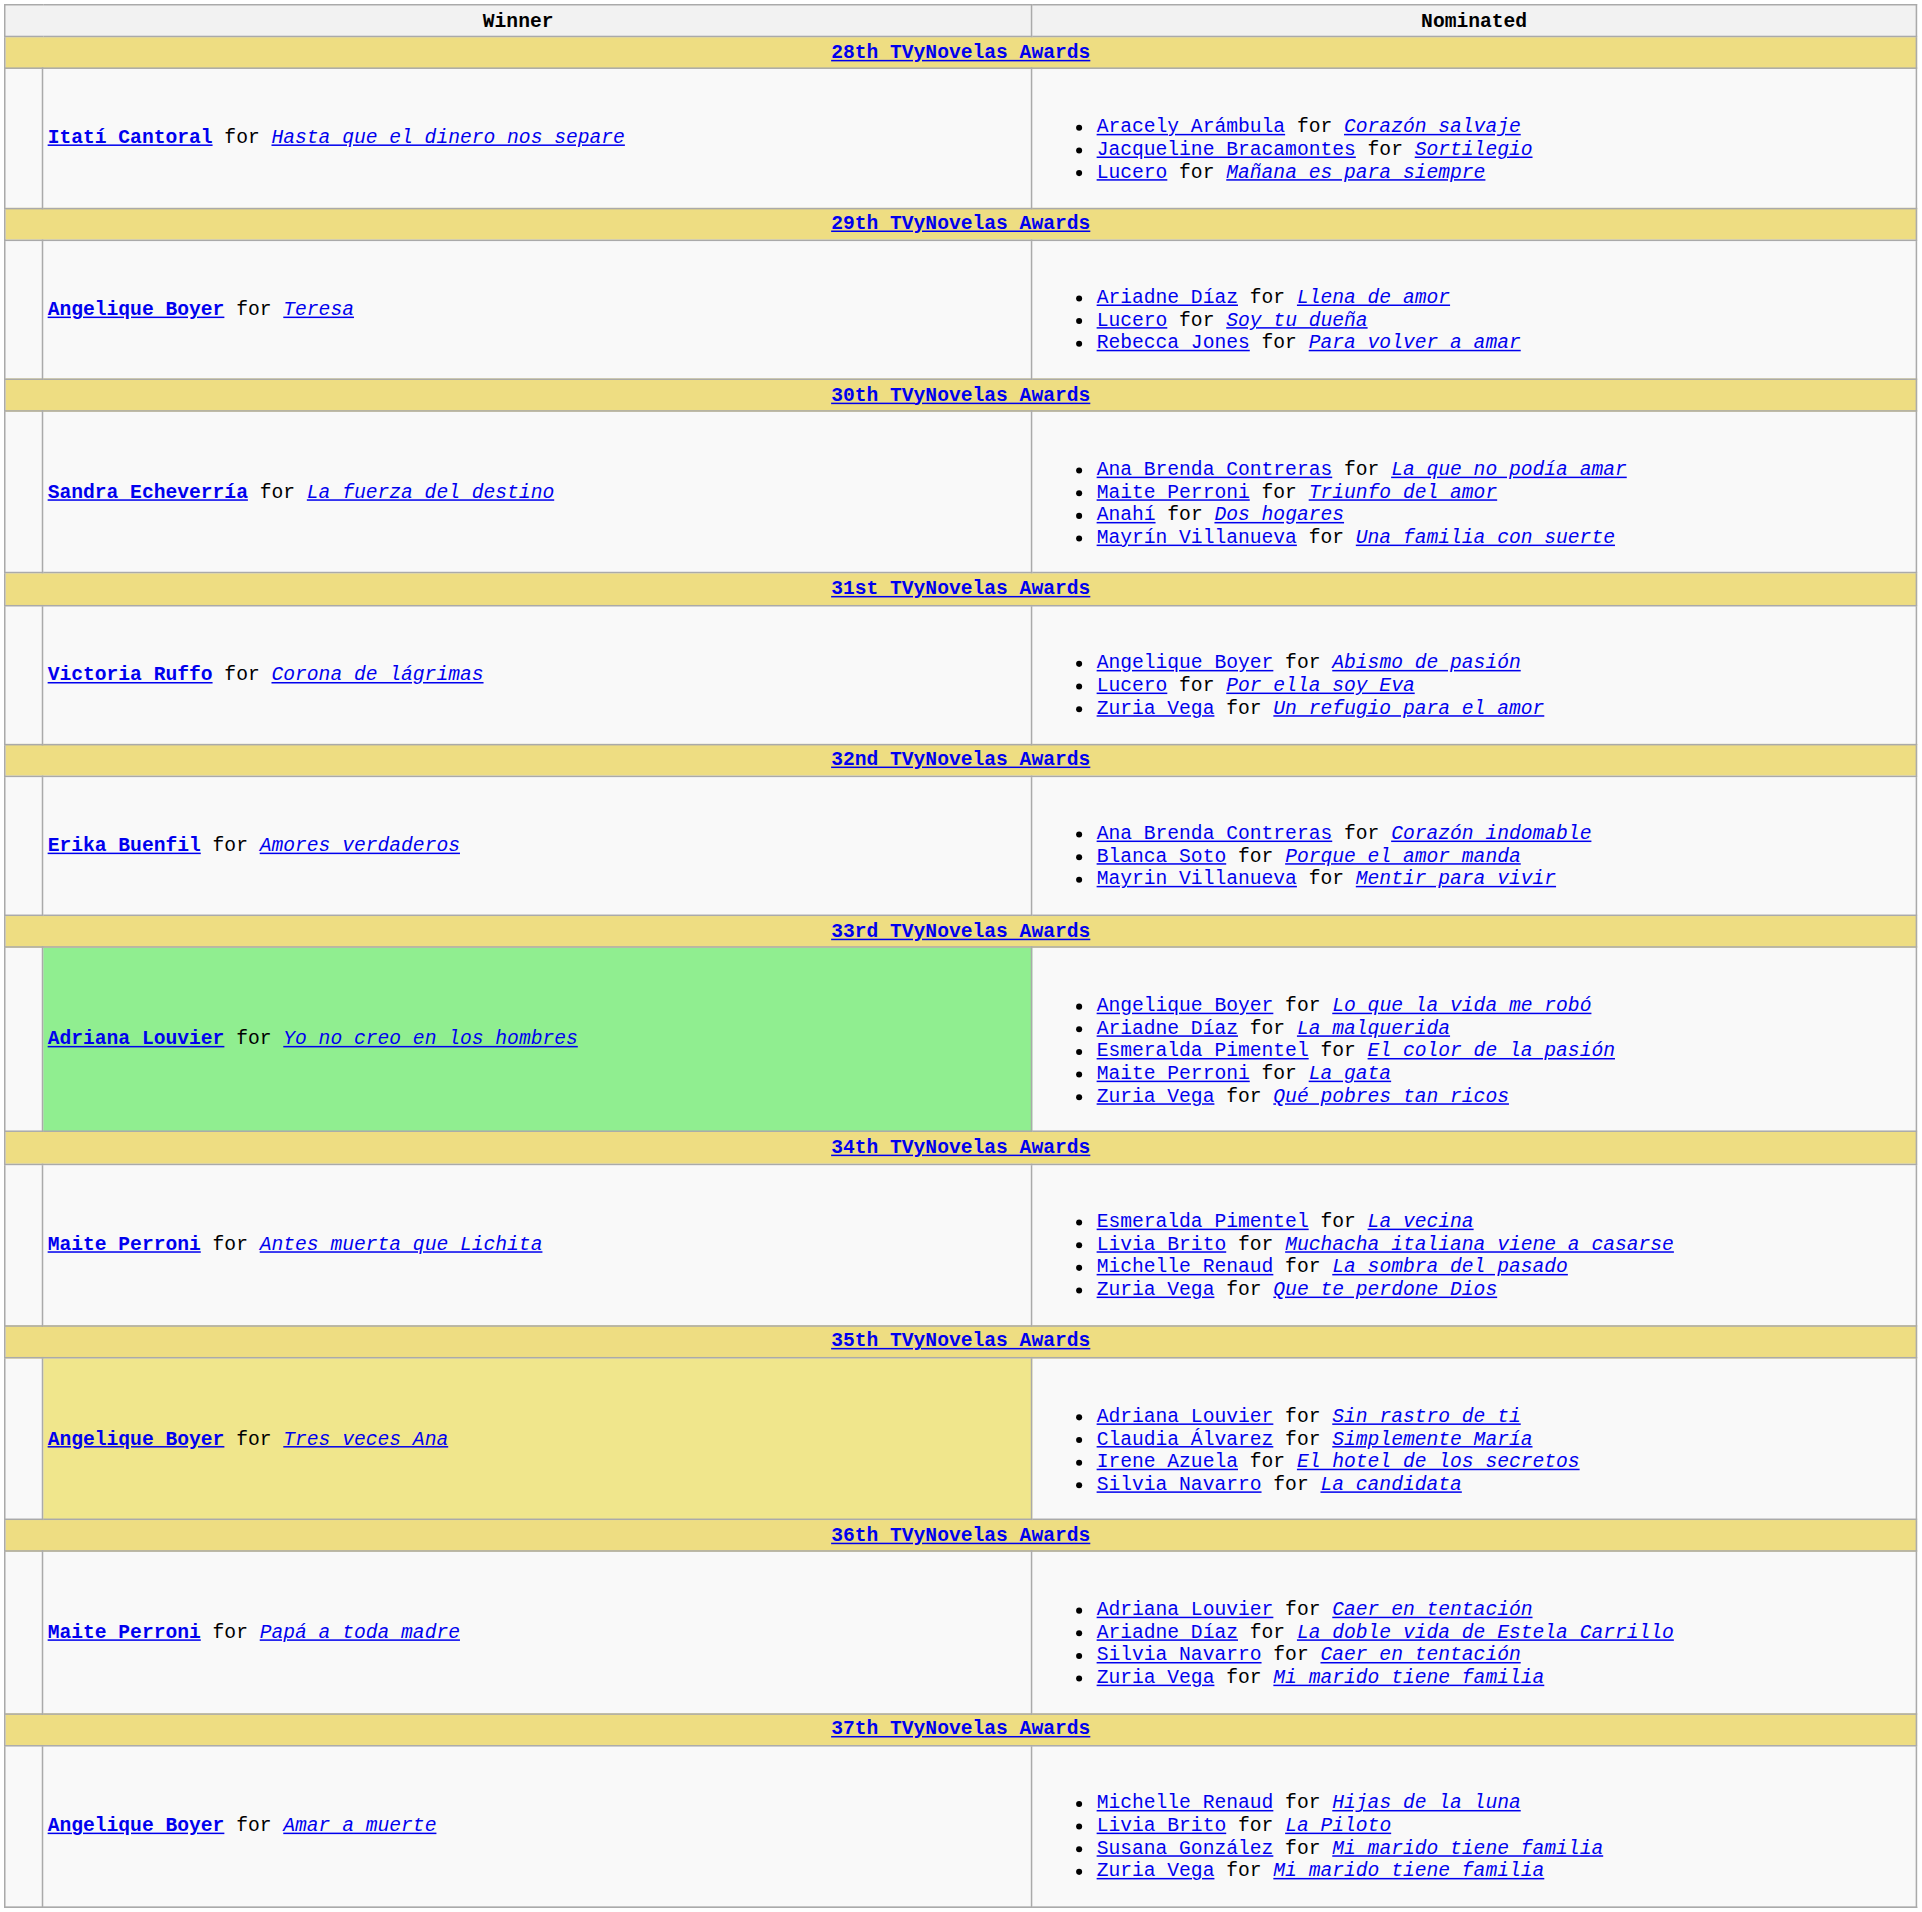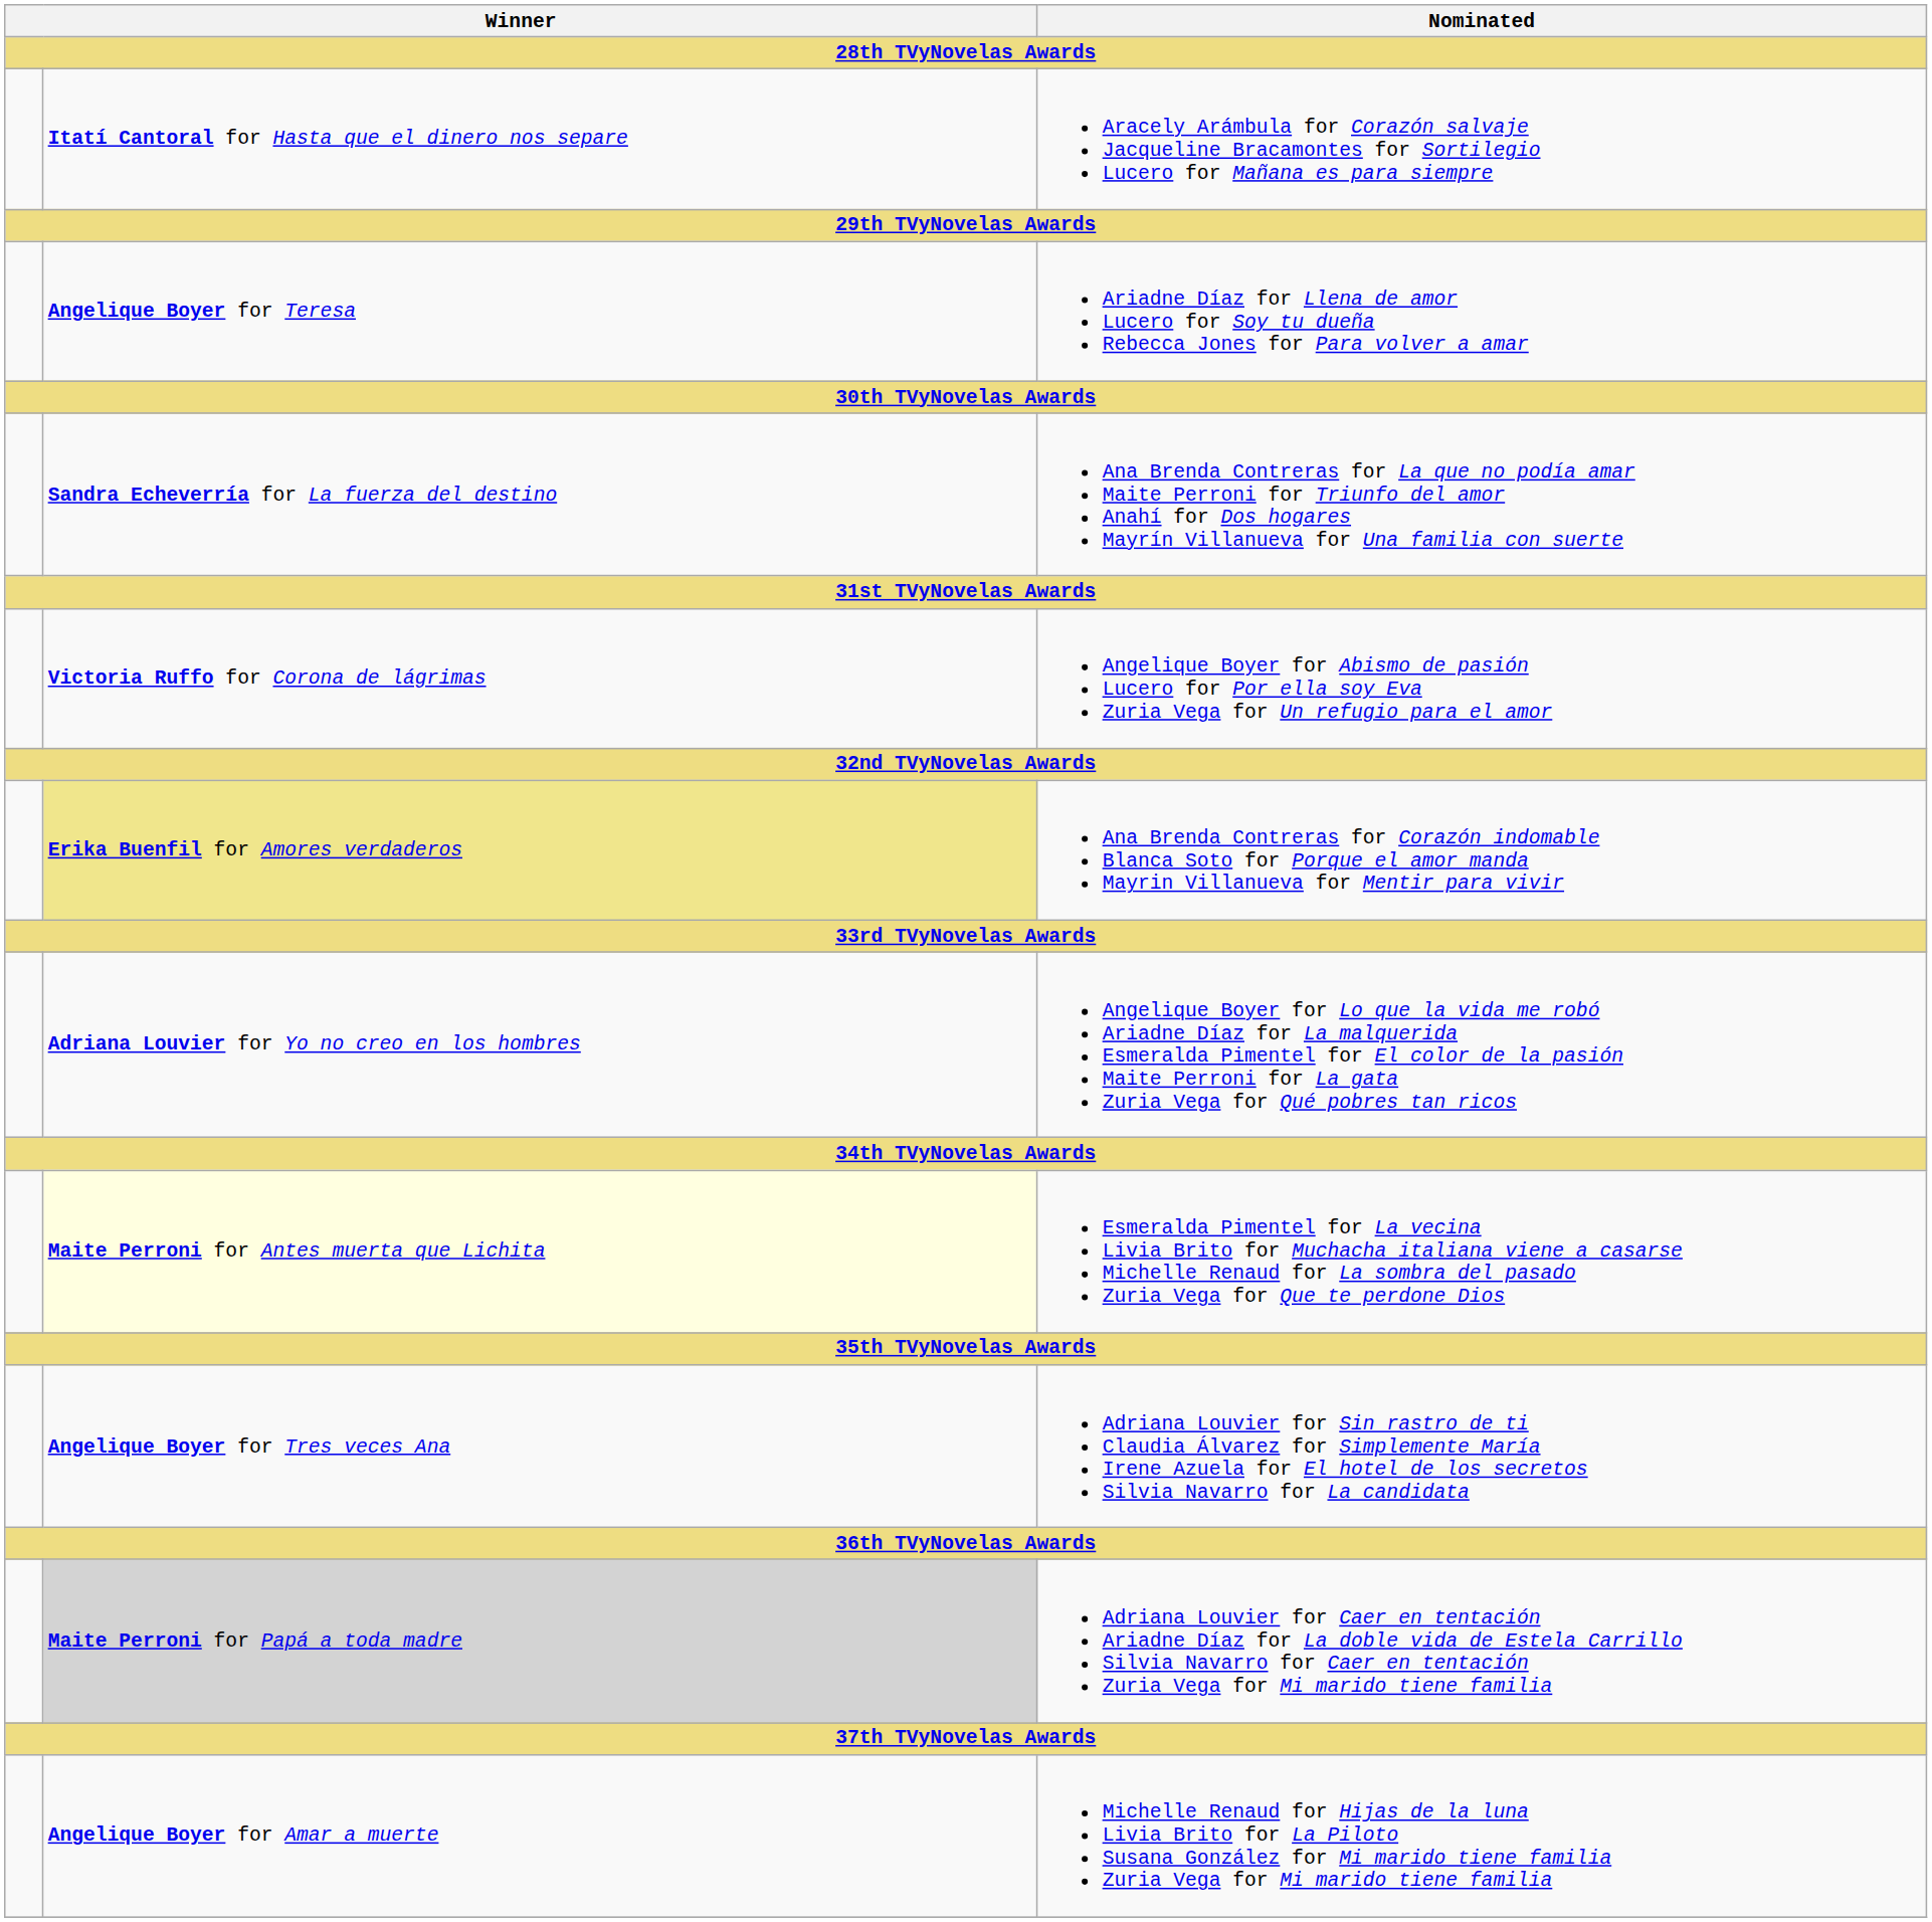Erika Buenfil for Amores verdaderos | column 2: no background -> khaki background
Adriana Louvier for Yo no creo en los hombres | column 2: lightgreen background -> no background
Maite Perroni for Antes muerta que Lichita | column 2: no background -> lightyellow background
Angelique Boyer for Tres veces Ana | column 2: khaki background -> no background
Maite Perroni for Papá a toda madre | column 2: no background -> lightgrey background
